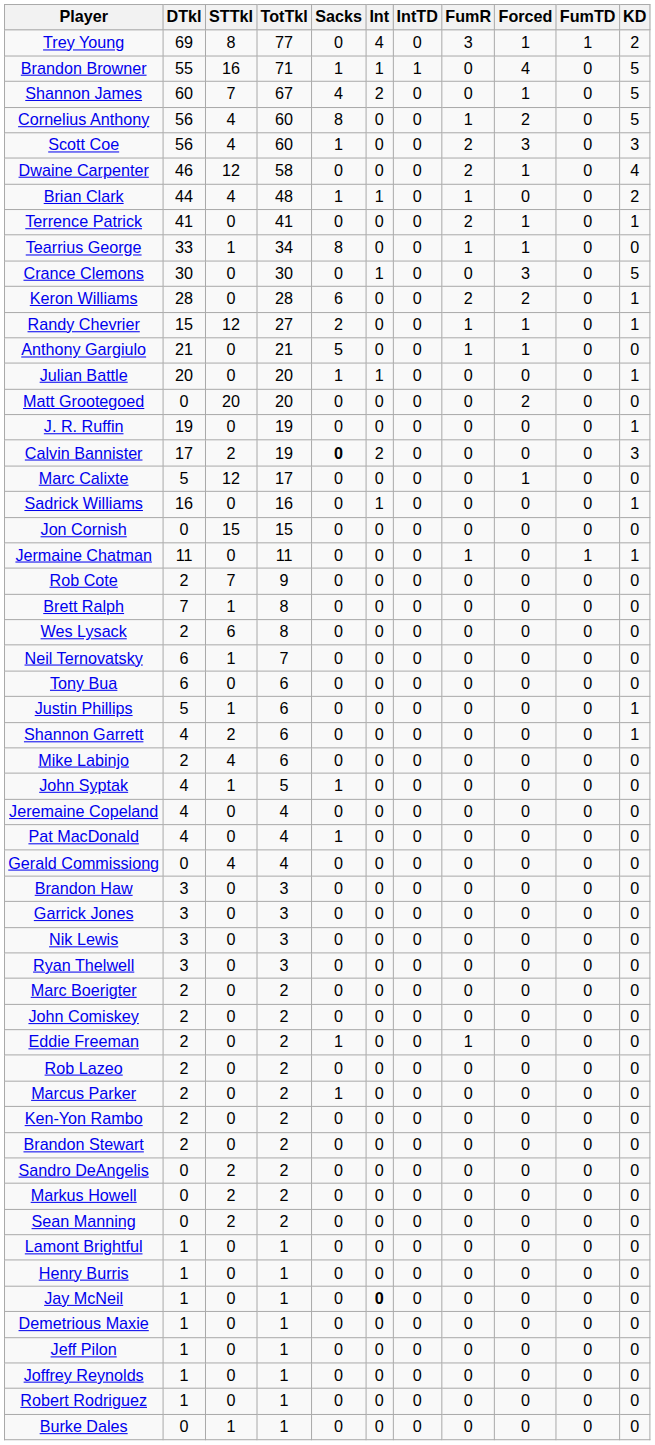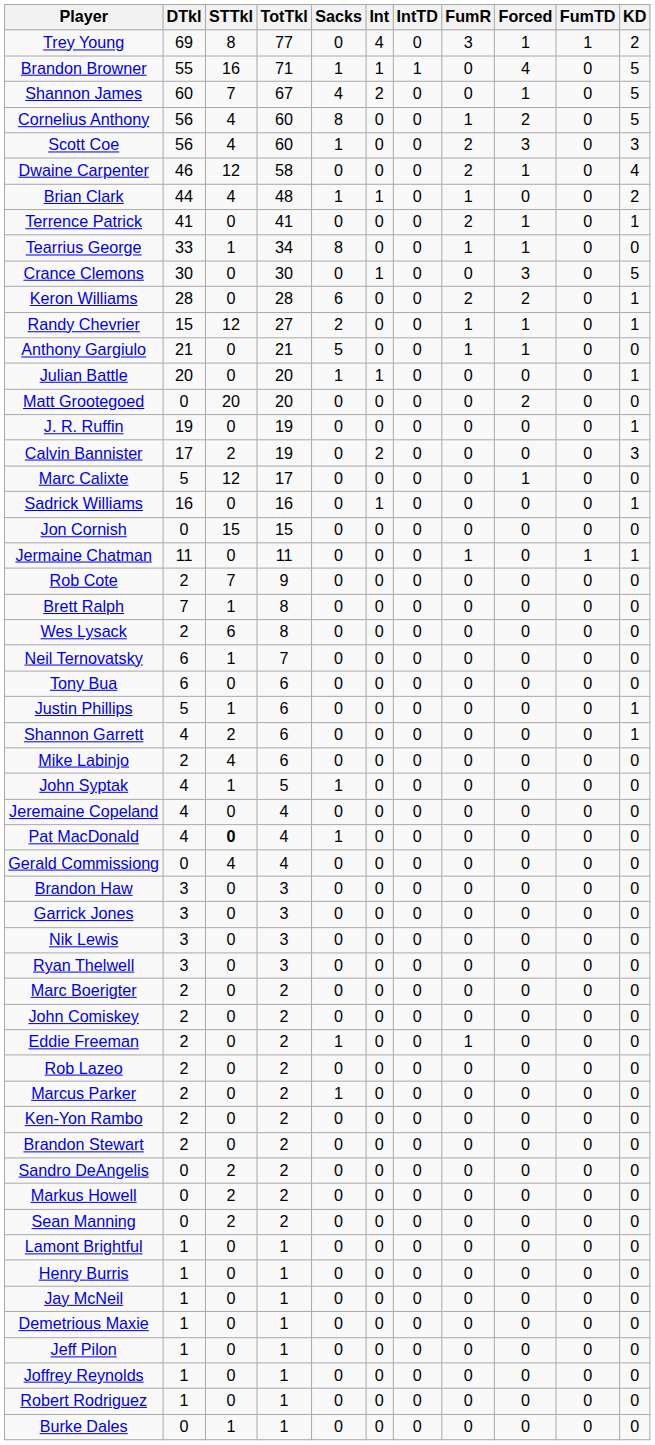Calvin Bannister | Sacks: bold -> normal
Pat MacDonald | STTkl: normal -> bold
Jay McNeil | Int: bold -> normal
